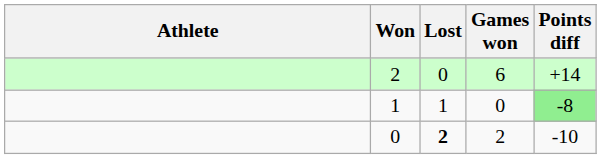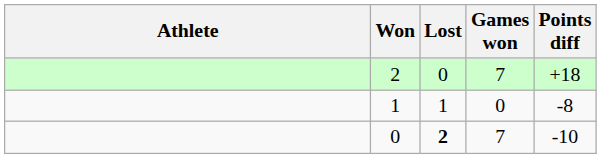row 2 | Games won: 6 -> 7
row 2 | Points diff: +14 -> +18
row 3 | Points diff: lightgreen background -> no background
row 4 | Games won: 2 -> 7
